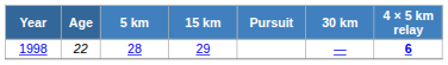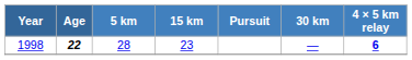1998 | Age: normal -> bold
1998 | 15 km: 29 -> 23
